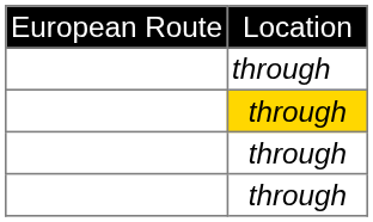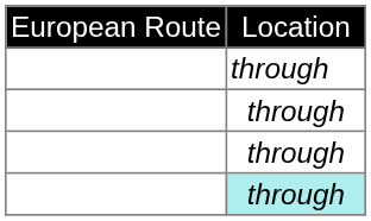row 3 | column 2: gold background -> no background
row 5 | column 2: no background -> paleturquoise background
